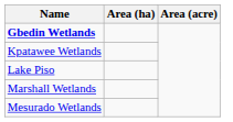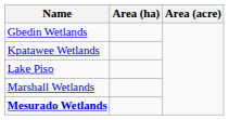Gbedin Wetlands | Name: bold -> normal
Mesurado Wetlands | Name: normal -> bold
